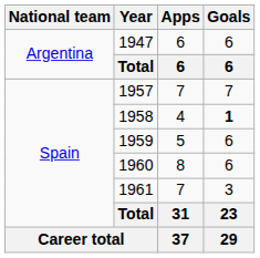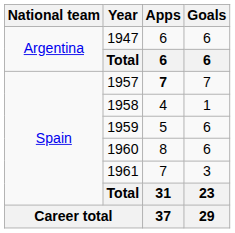1957 | Apps: normal -> bold
1958 | Goals: bold -> normal
